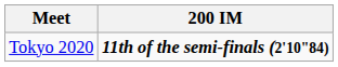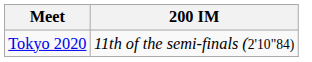Tokyo 2020 | 200 IM: bold -> normal
